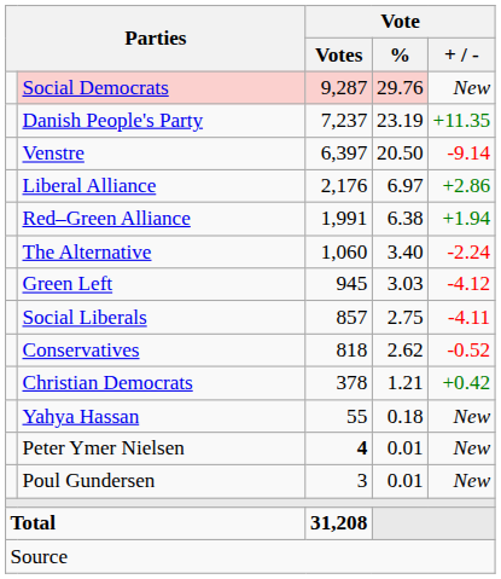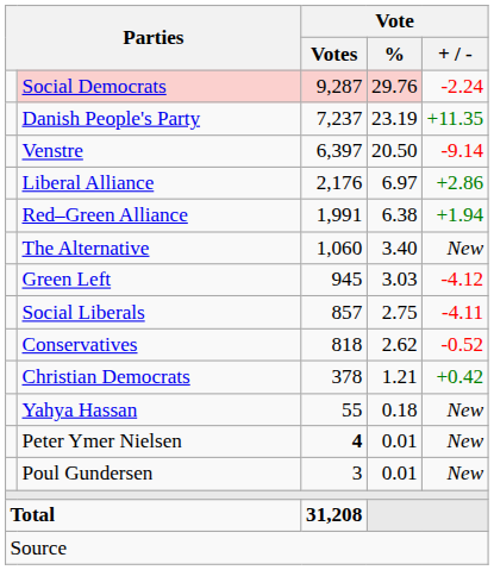Social Democrats | Vote / + / -: New -> -2.24
The Alternative | Vote / + / -: -2.24 -> New
